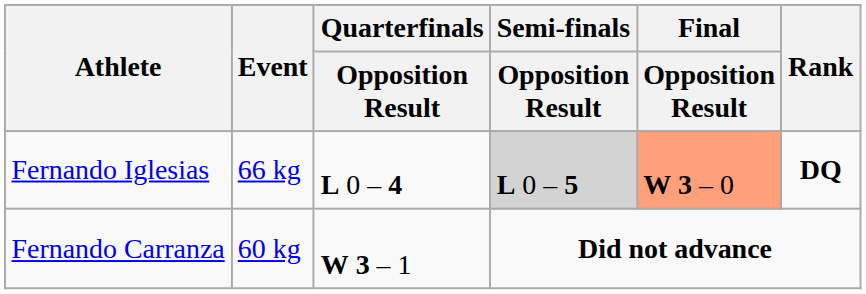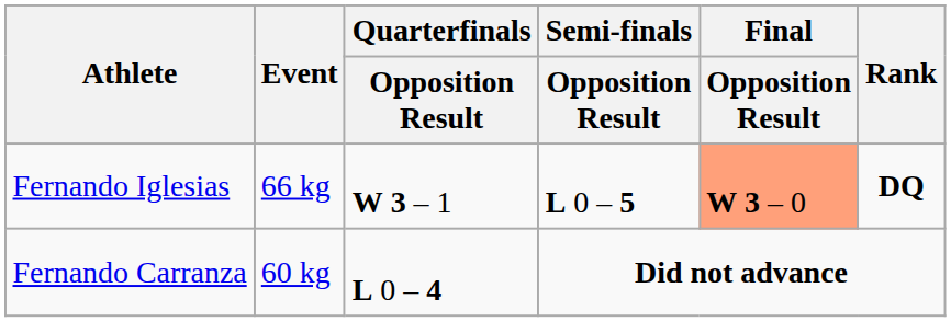Fernando Iglesias | Quarterfinals / Opposition Result: L 0 – 4 -> W 3 – 1
Fernando Iglesias | Semi-finals / Opposition Result: lightgrey background -> no background
Fernando Carranza | Quarterfinals / Opposition Result: W 3 – 1 -> L 0 – 4
